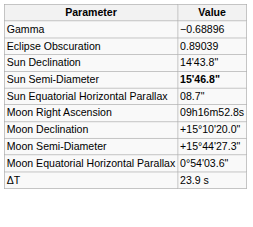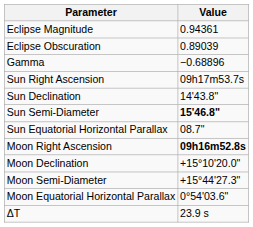+ row: Eclipse Magnitude | 0.94361
rows swapped: Eclipse Obscuration <-> Gamma
+ row: Sun Right Ascension | 09h17m53.7s
Moon Right Ascension | Value: normal -> bold
